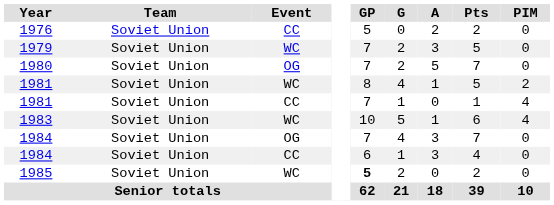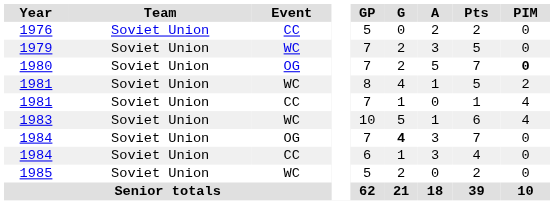1980 | PIM: normal -> bold
1984 / OG | G: normal -> bold
1985 | GP: bold -> normal
